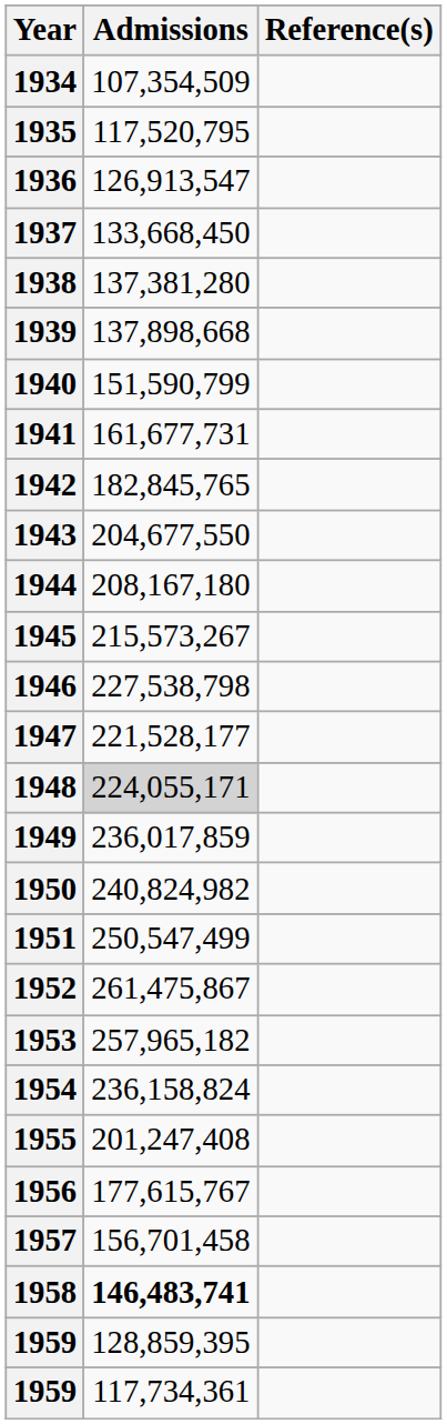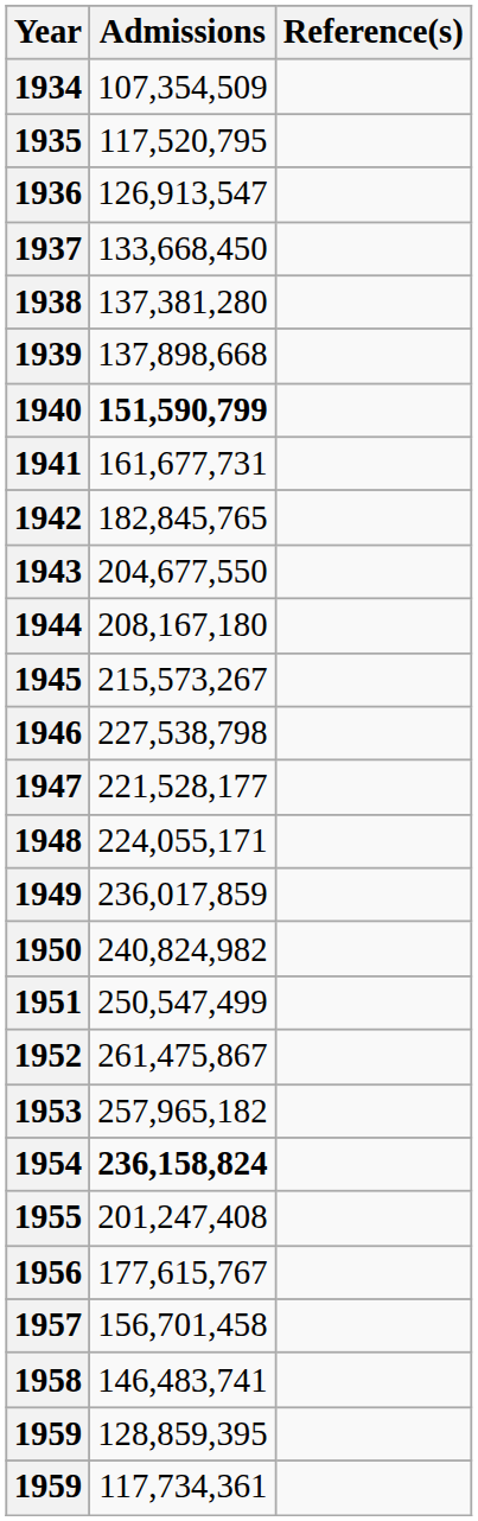1940 | Admissions: normal -> bold
1948 | Admissions: lightgrey background -> no background
1954 | Admissions: normal -> bold
1958 | Admissions: bold -> normal
